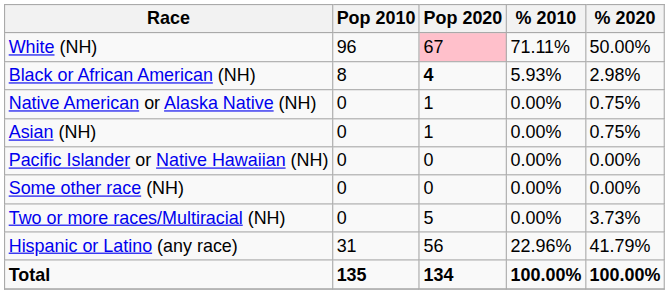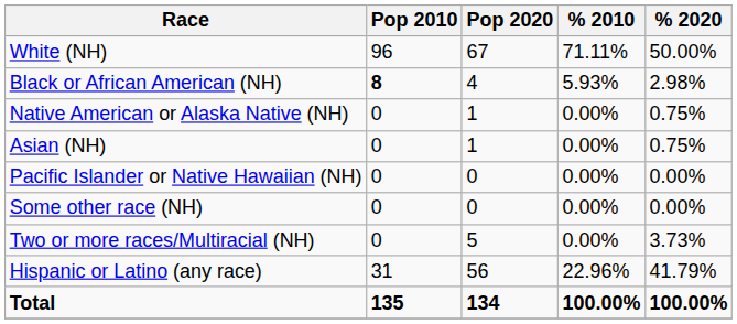White (NH) | Pop 2020: pink background -> no background
Black or African American (NH) | Pop 2010: normal -> bold
Black or African American (NH) | Pop 2020: bold -> normal
